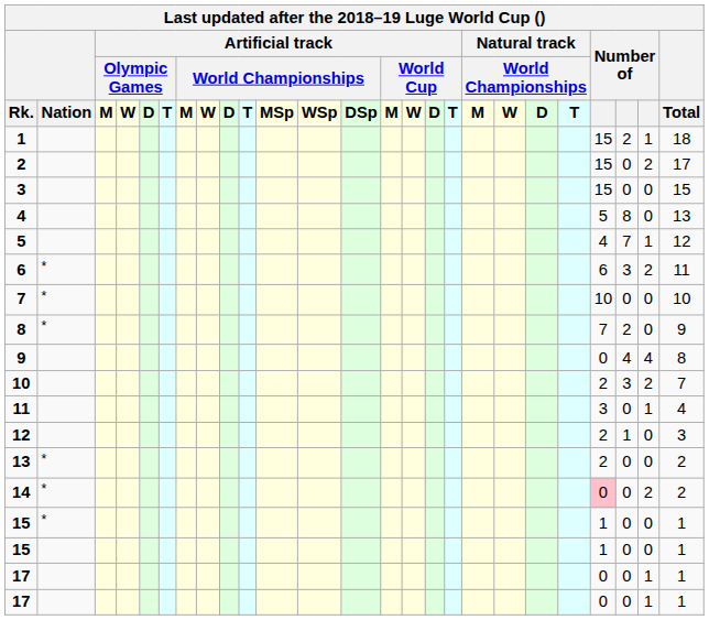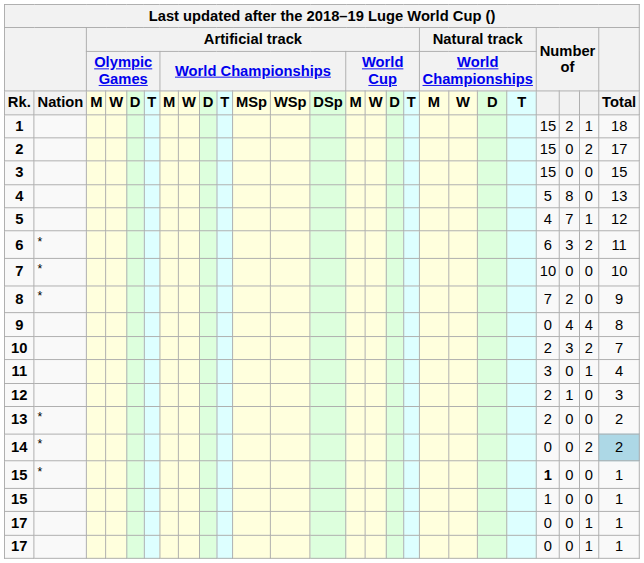14 | column 22: pink background -> no background
14 | Total: no background -> lightblue background
15 / * | column 22: normal -> bold
